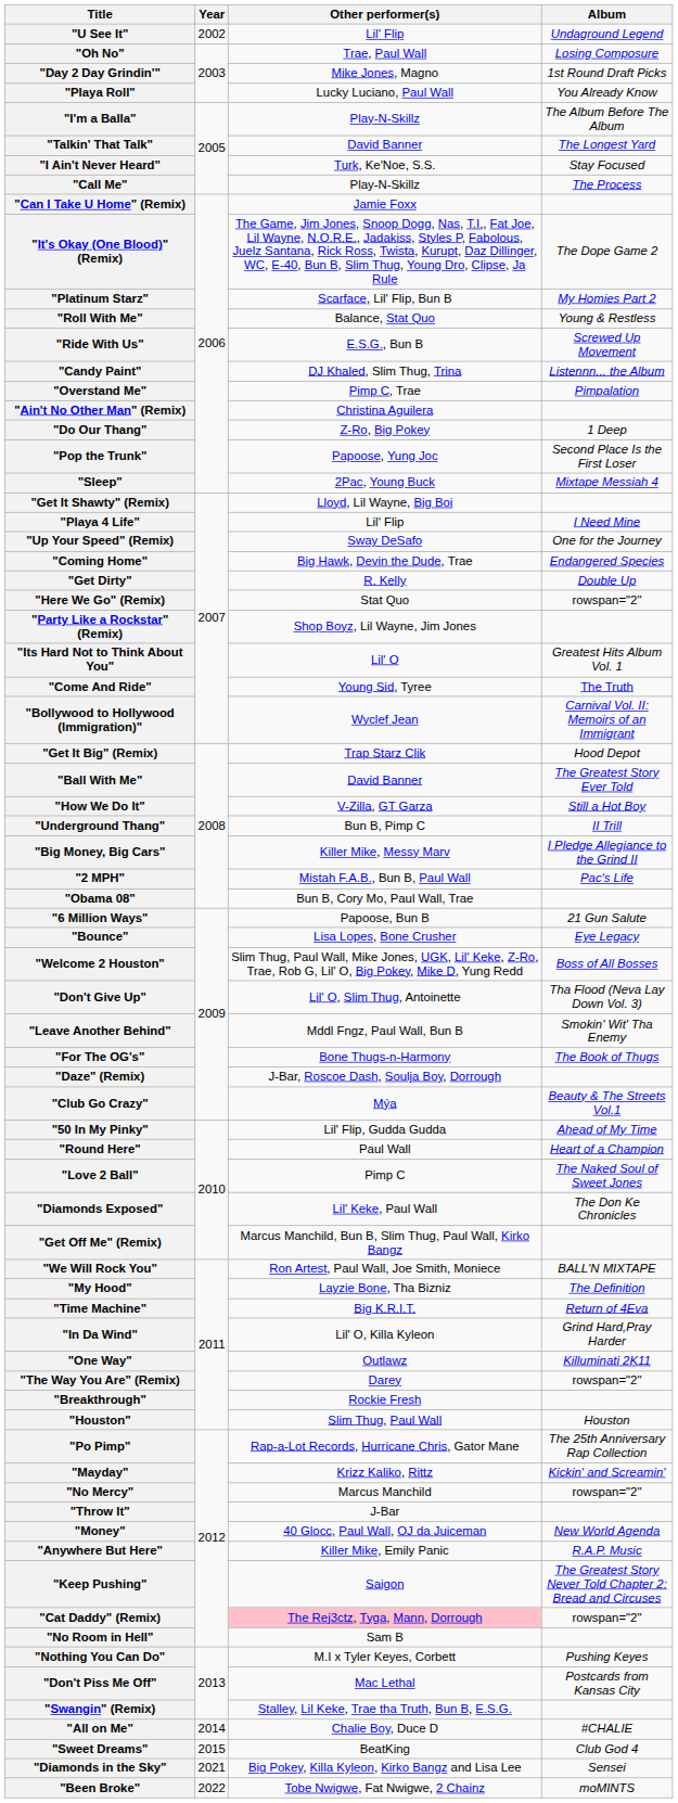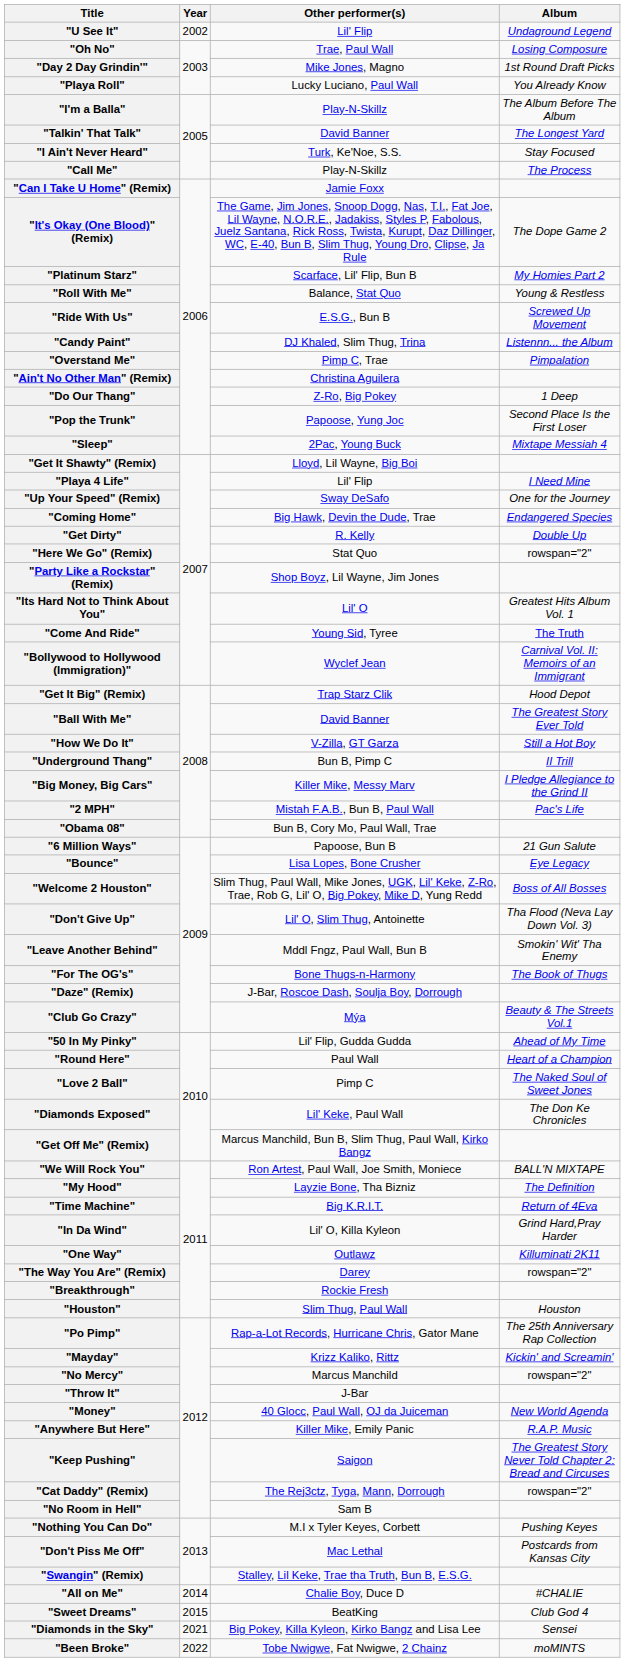"Cat Daddy" (Remix) | Other performer(s): pink background -> no background
